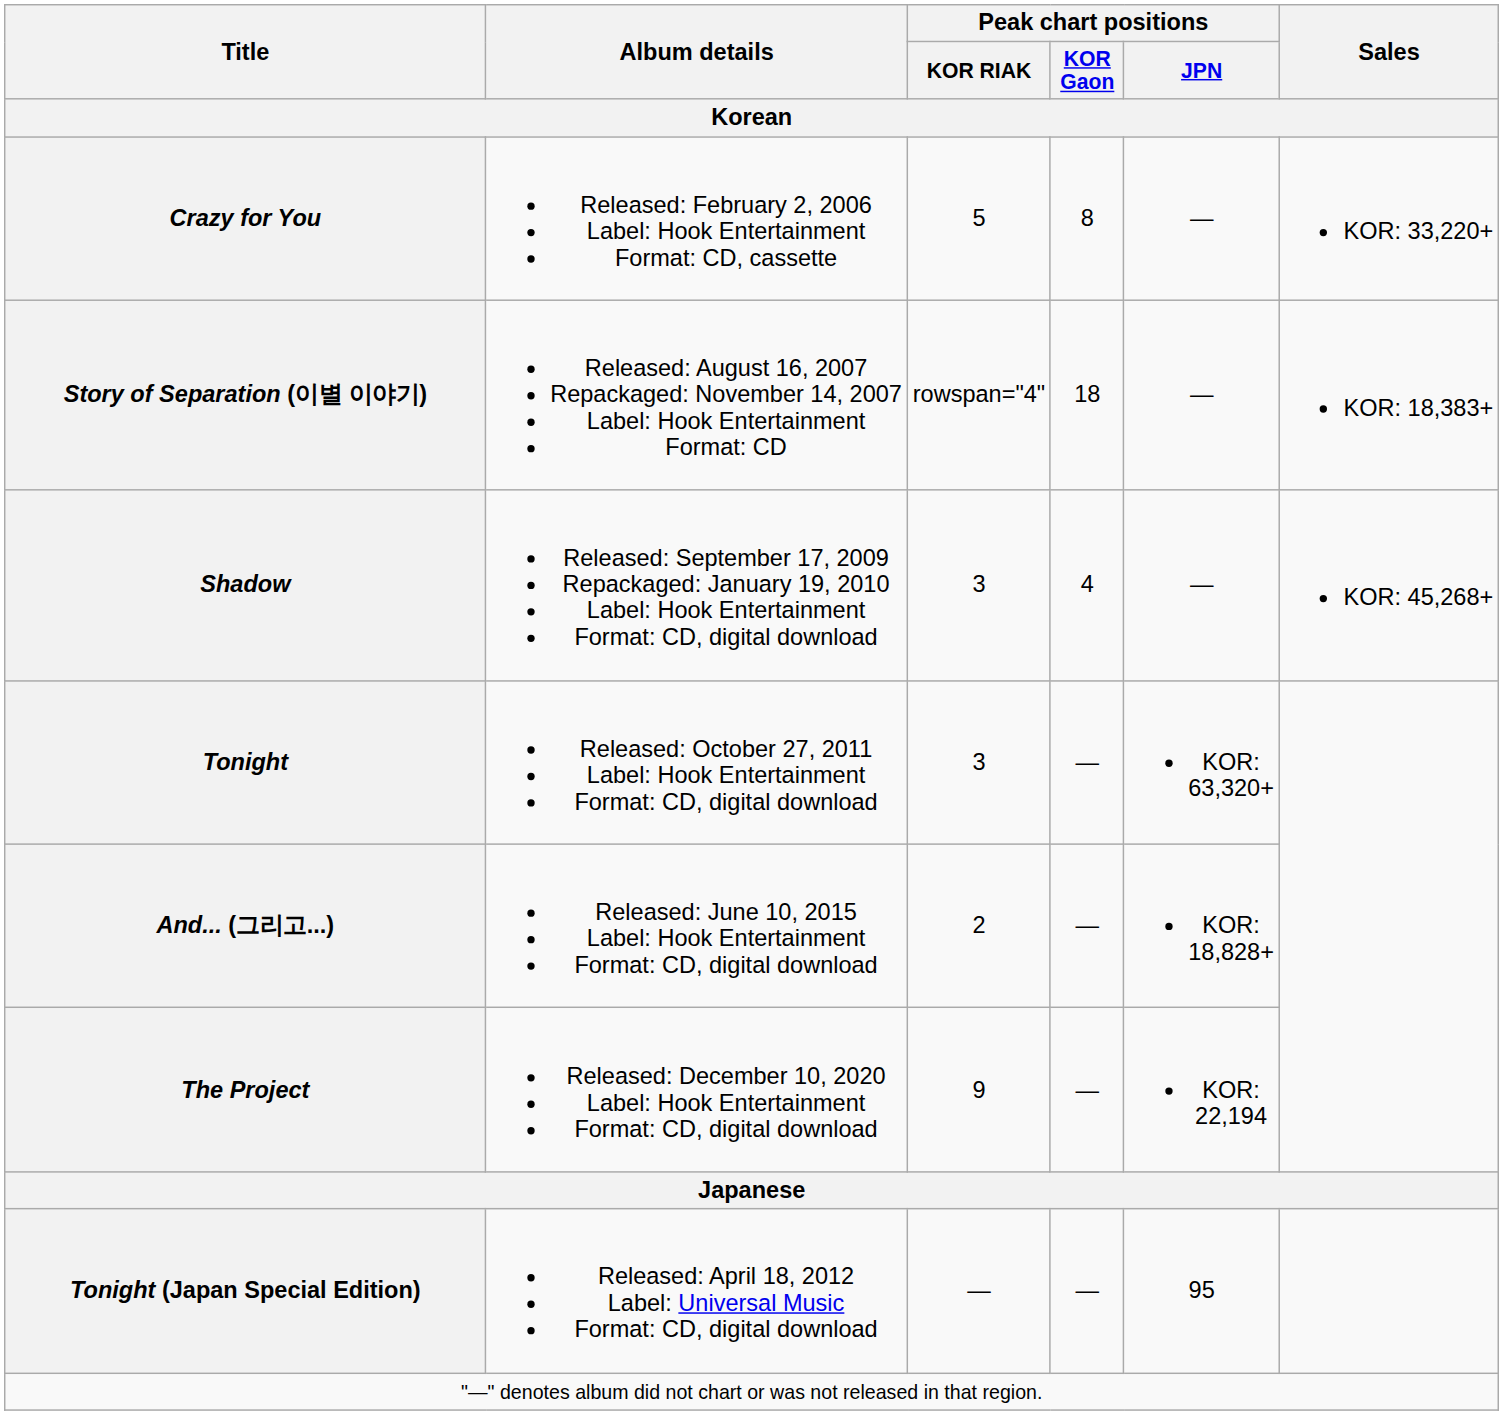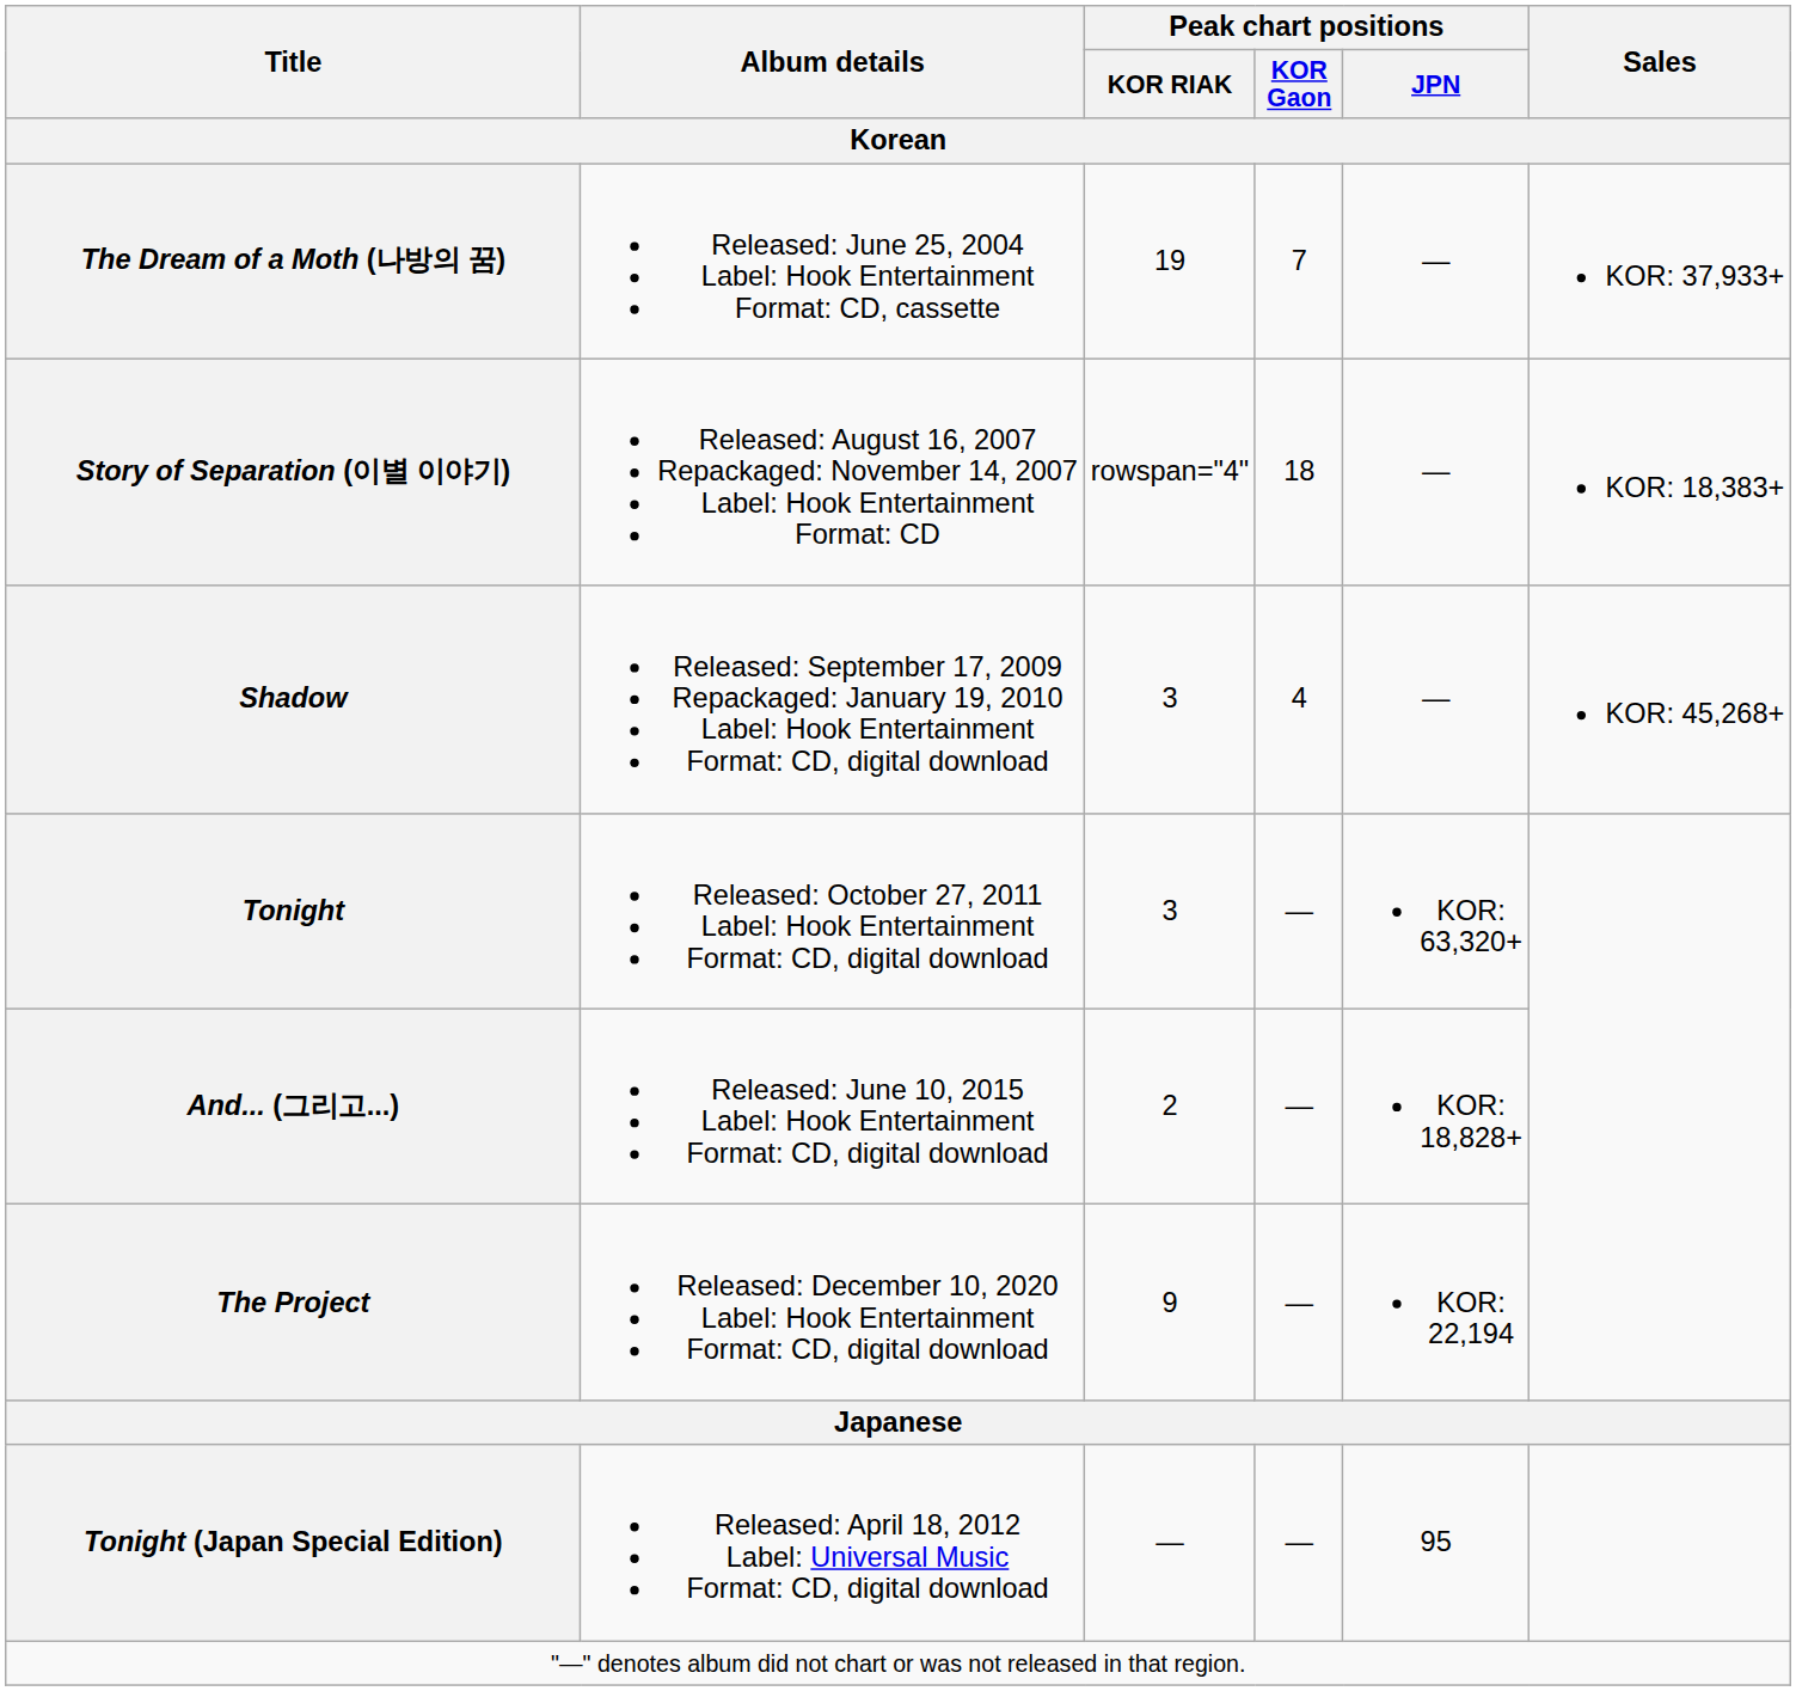+ row: The Dream of a Moth (나방의 꿈) | Released: June 25, 2004 Label: Hook Entertainment Format: CD, cassette | 19 | 7 | — | KOR: 37,933+
- row: Crazy for You | Released: February 2, 2006 Label: Hook Entertainment Format: CD, cassette | 5 | 8 | — | KOR: 33,220+
